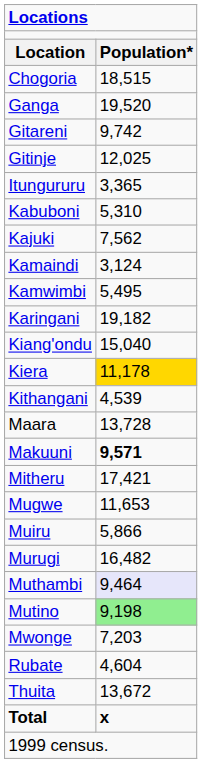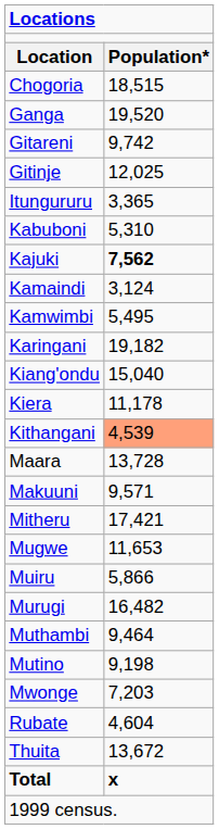Kajuki | column 2: normal -> bold
Kiera | column 2: gold background -> no background
Kithangani | column 2: no background -> lightsalmon background
Makuuni | column 2: bold -> normal
Muthambi | column 2: lavender background -> no background
Mutino | column 2: lightgreen background -> no background
